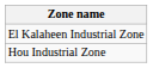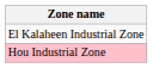row 3 | column 1: no background -> pink background
